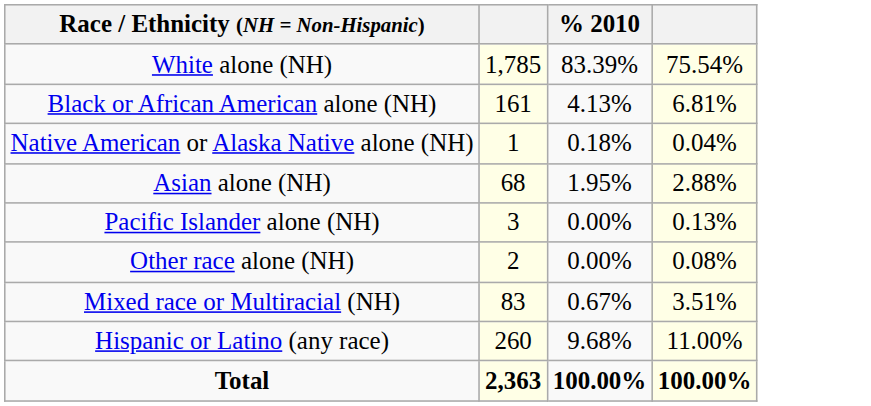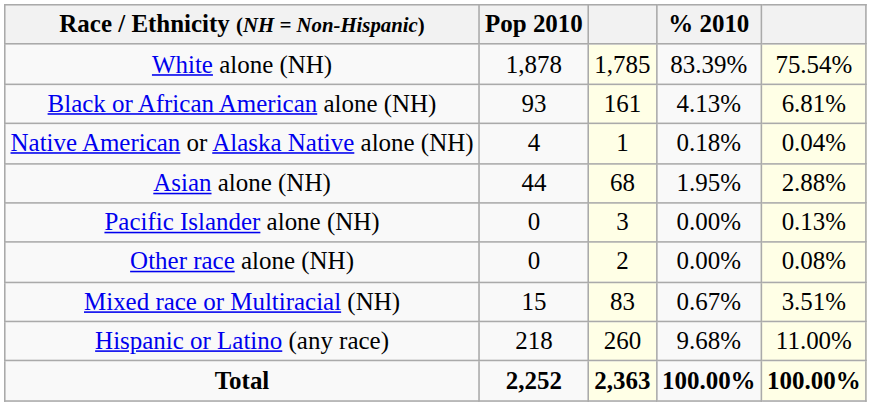+ column: Pop 2010 | 1,878 | 93 | 4 | 44 | 0 | 0 | 15 | 218 | 2,252
